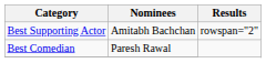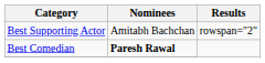Best Comedian | Nominees: normal -> bold
